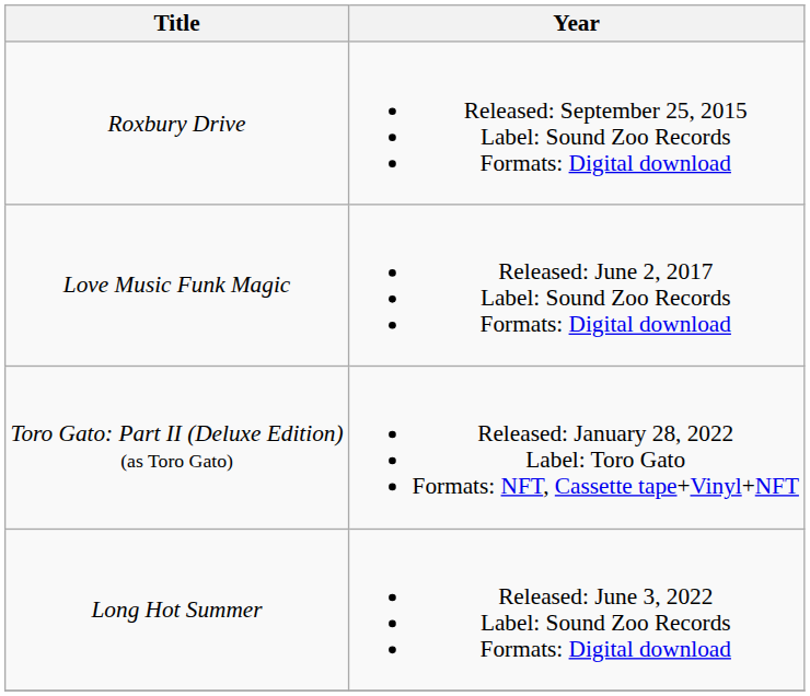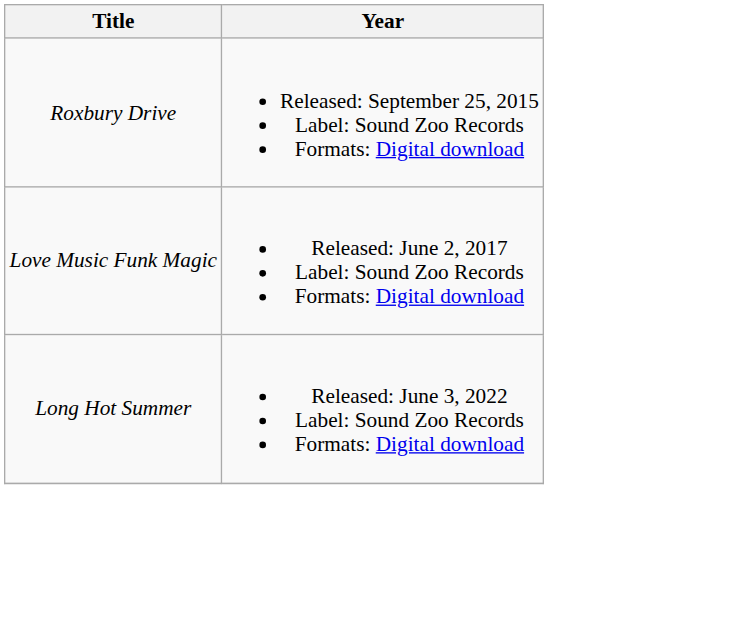- row: Toro Gato: Part II (Deluxe Edition) (as Toro Gato) | Released: January 28, 2022 Label: Toro Gato Formats: NFT, Cassette tape+Vinyl+NFT
